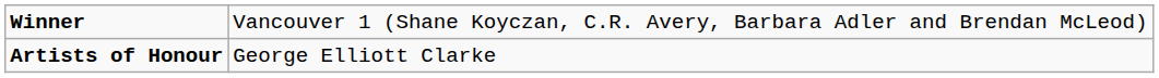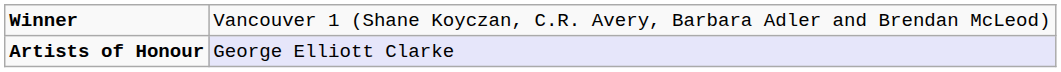Artists of Honour | column 2: no background -> lavender background
